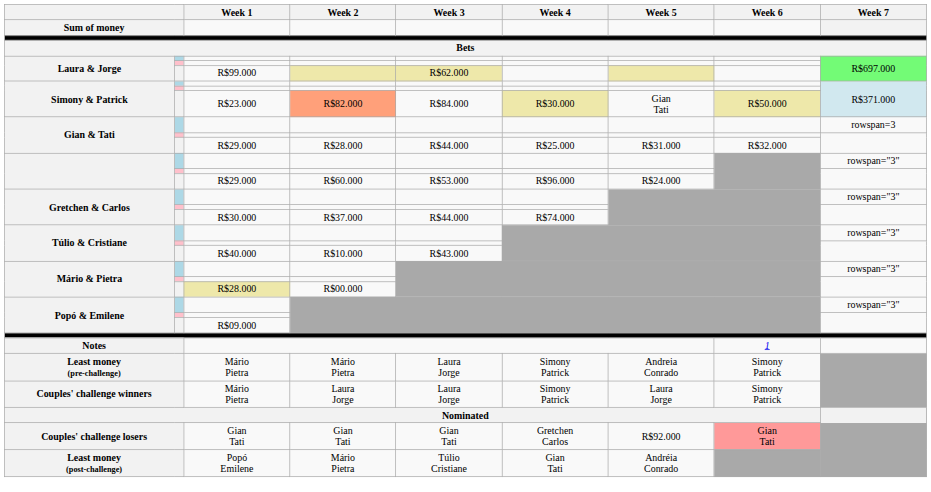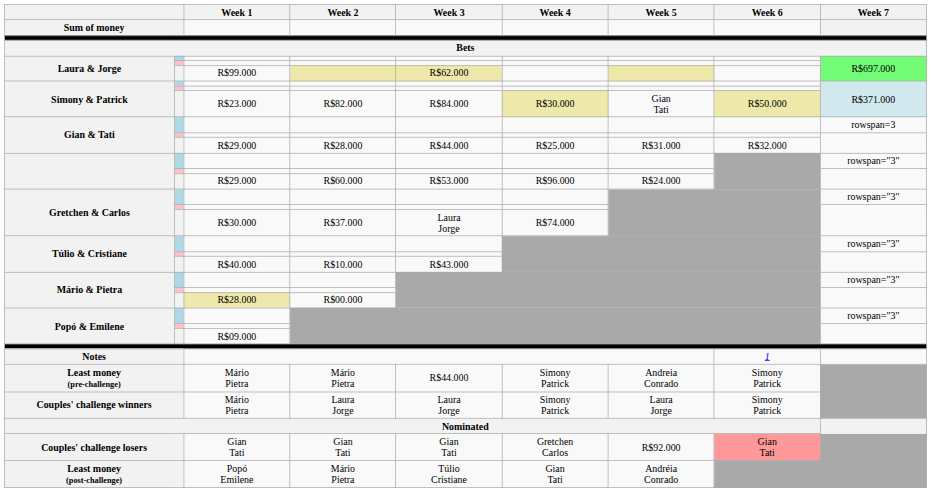Simony & Patrick / R$23.000 | Week 2: lightsalmon background -> no background
Gretchen & Carlos / R$30.000 | Week 3: R$44.000 -> Laura Jorge
Least money (pre-challenge) | Week 3: Laura Jorge -> R$44.000
